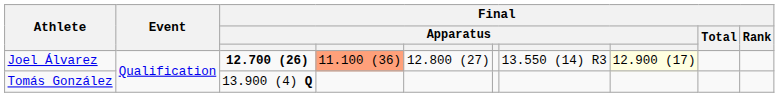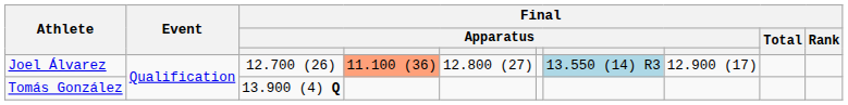Joel Álvarez | column 3: bold -> normal
Joel Álvarez | column 7: no background -> lightblue background
Joel Álvarez | column 8: lightyellow background -> no background
